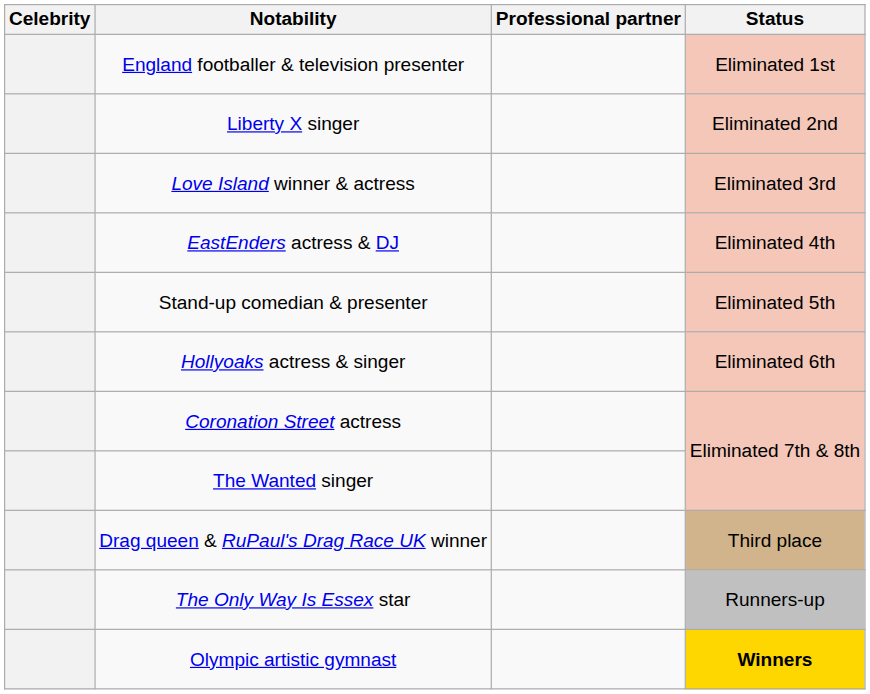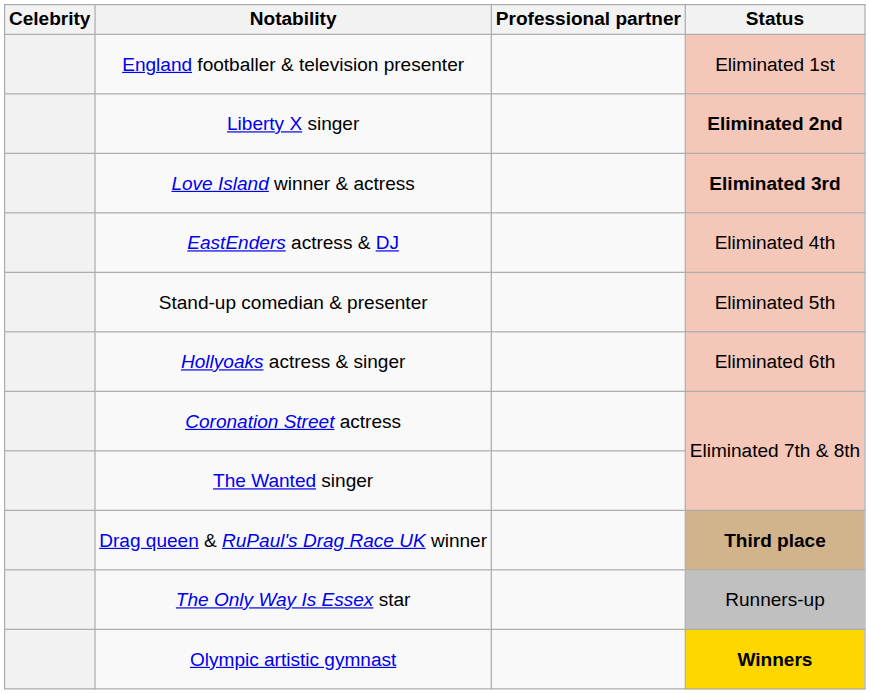Liberty X singer | Status: normal -> bold
Love Island winner & actress | Status: normal -> bold
Drag queen & RuPaul's Drag Race UK winner | Status: normal -> bold
